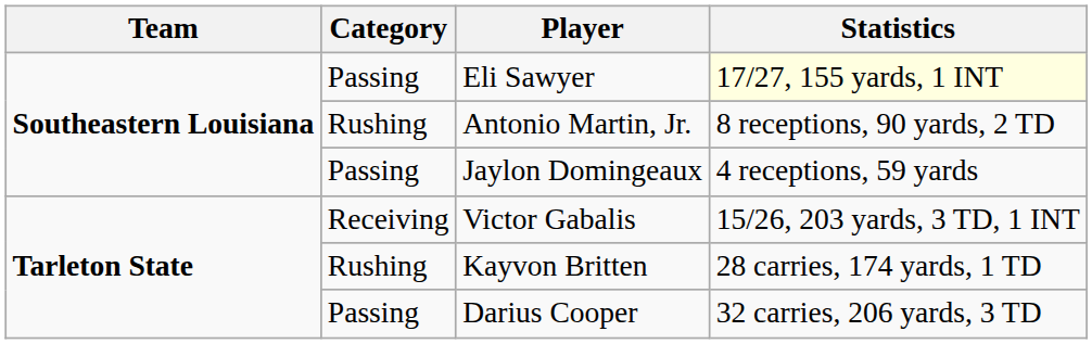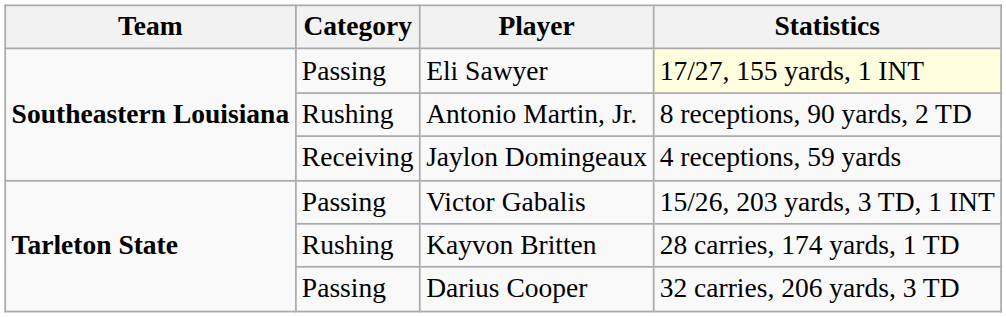Jaylon Domingeaux | Category: Passing -> Receiving
Victor Gabalis | Category: Receiving -> Passing
